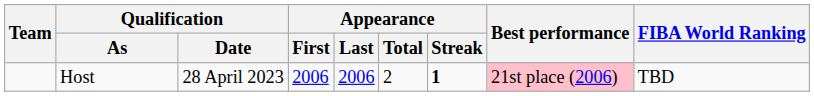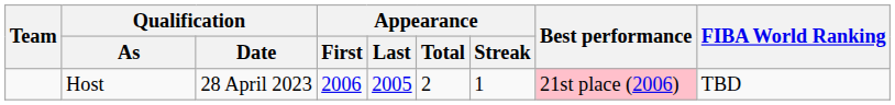Host | Appearance / Last: 2006 -> 2005
Host | Appearance / Streak: bold -> normal
